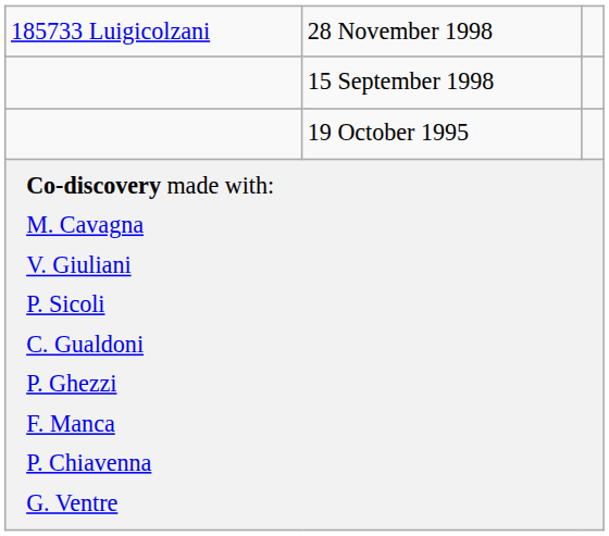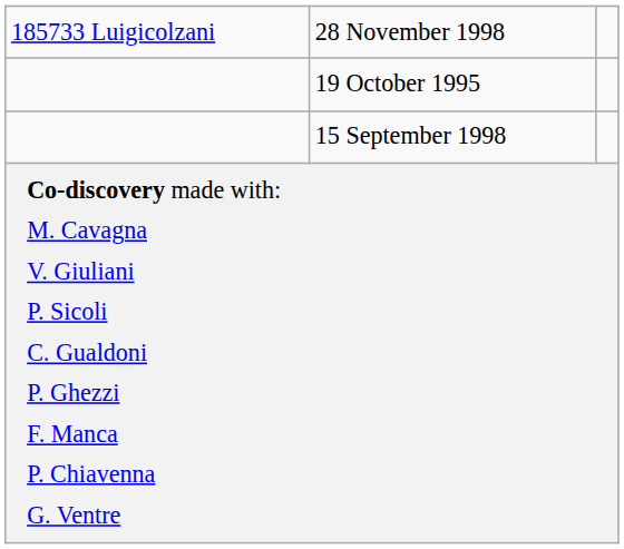rows swapped: 15 September 1998 <-> 19 October 1995
